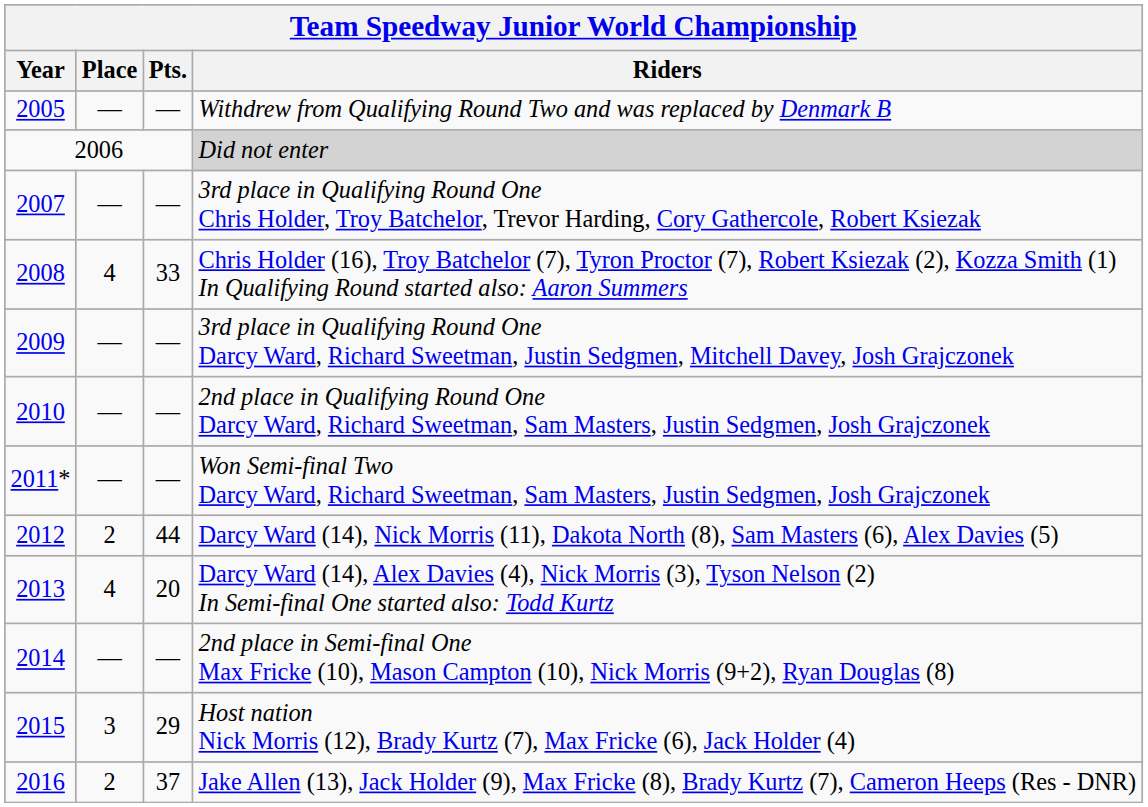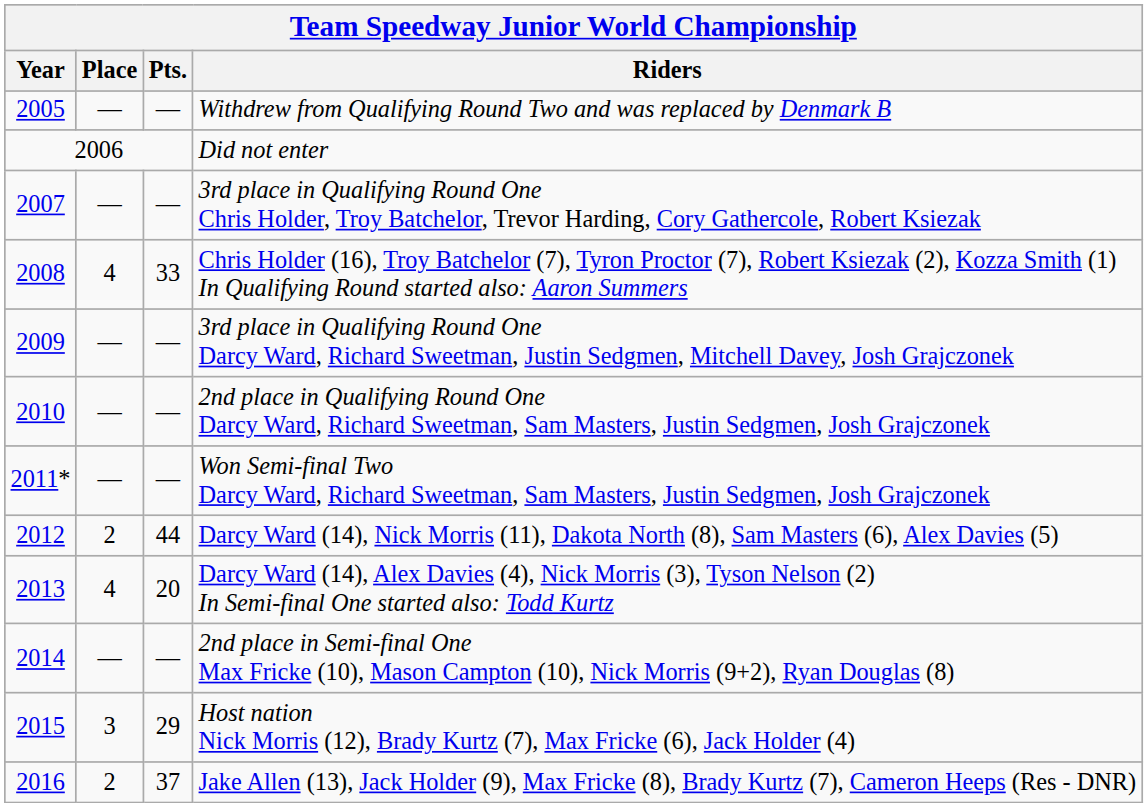Did not enter | Riders: lightgrey background -> no background
